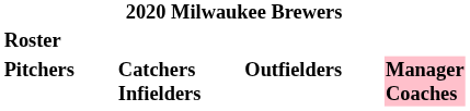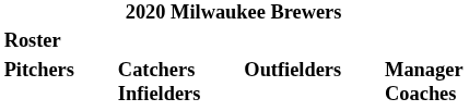Pitchers | column 4: pink background -> no background
